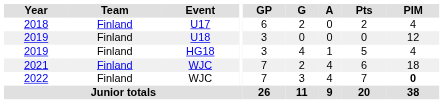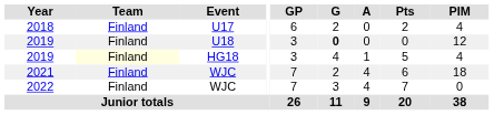2019 / U18 | G: normal -> bold
2019 / HG18 | Team: no background -> lightyellow background
2022 | PIM: bold -> normal
